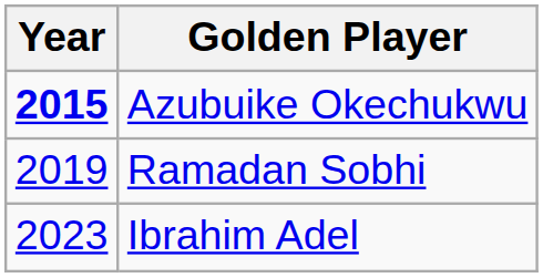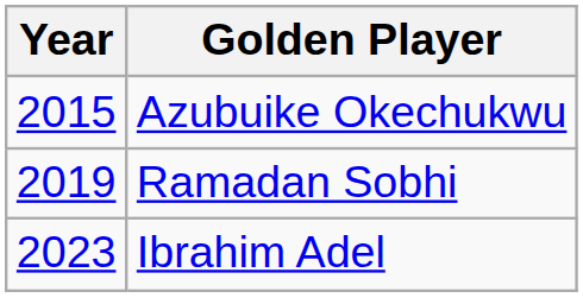Azubuike Okechukwu | Year: bold -> normal
